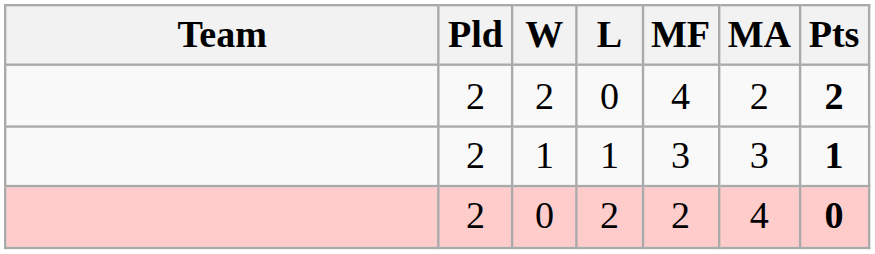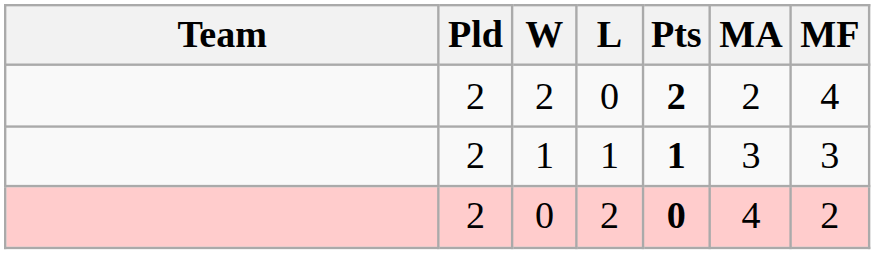columns swapped: MF <-> Pts
